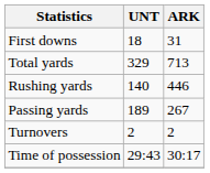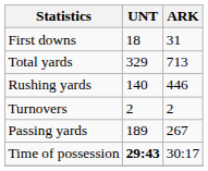rows swapped: Passing yards <-> Turnovers
Time of possession | UNT: normal -> bold
